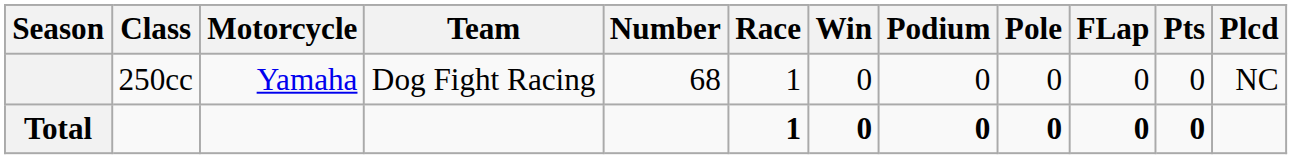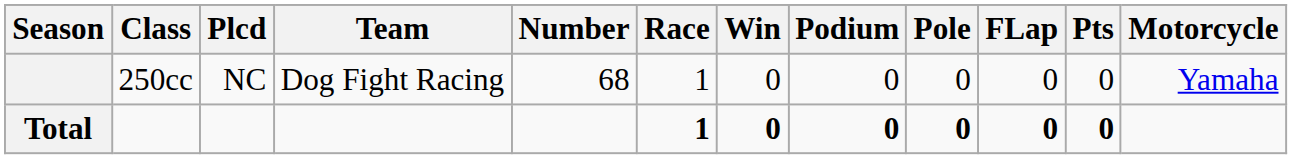columns swapped: Motorcycle <-> Plcd
